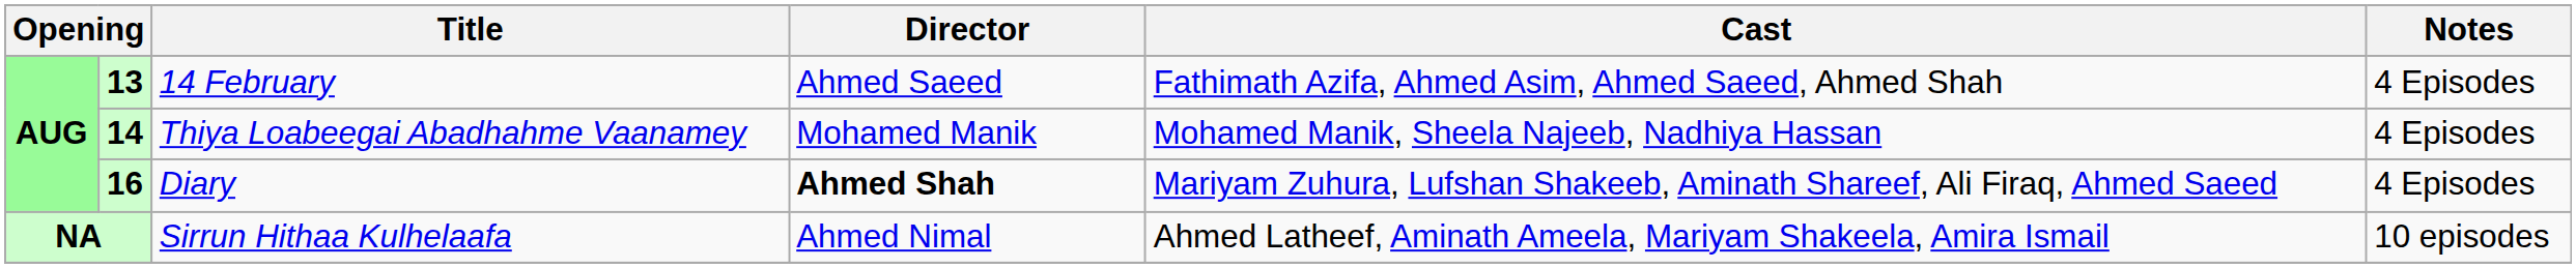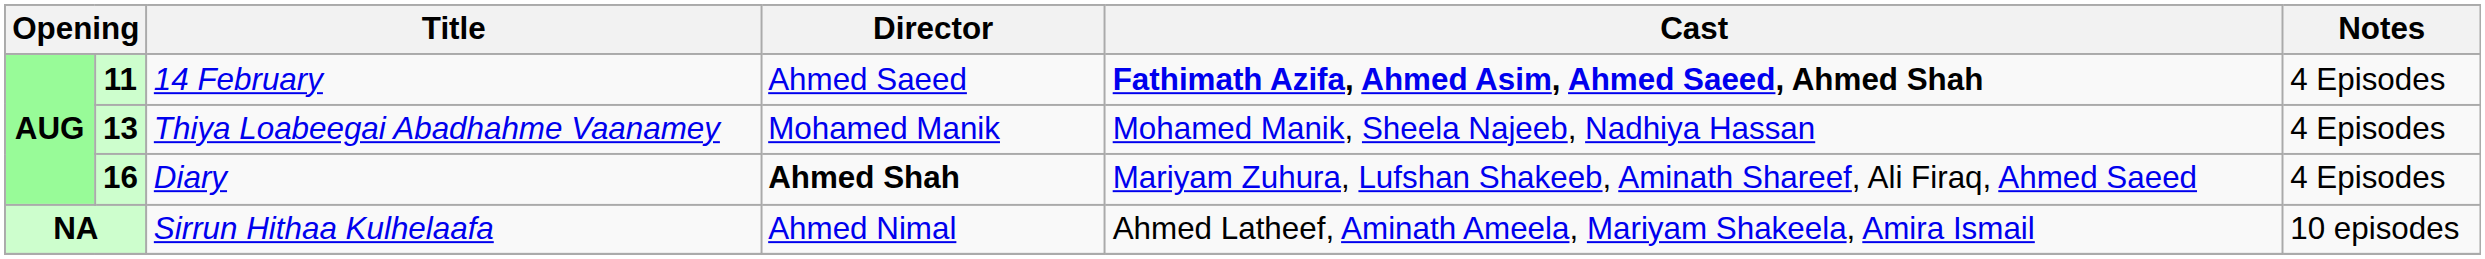14 February | column 2: 13 -> 11
14 February | Cast: normal -> bold
Thiya Loabeegai Abadhahme Vaanamey | column 2: 14 -> 13
